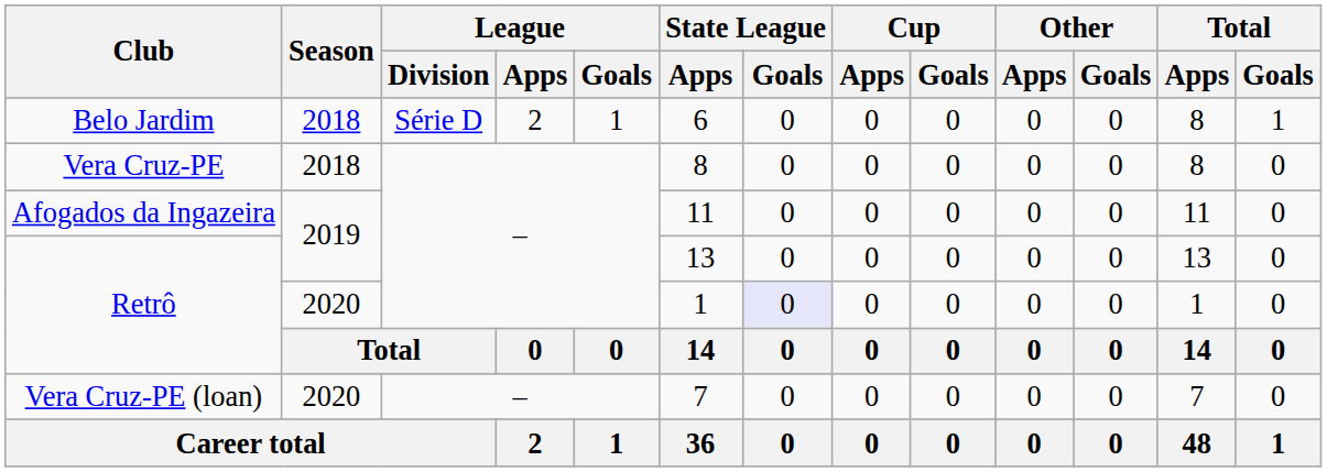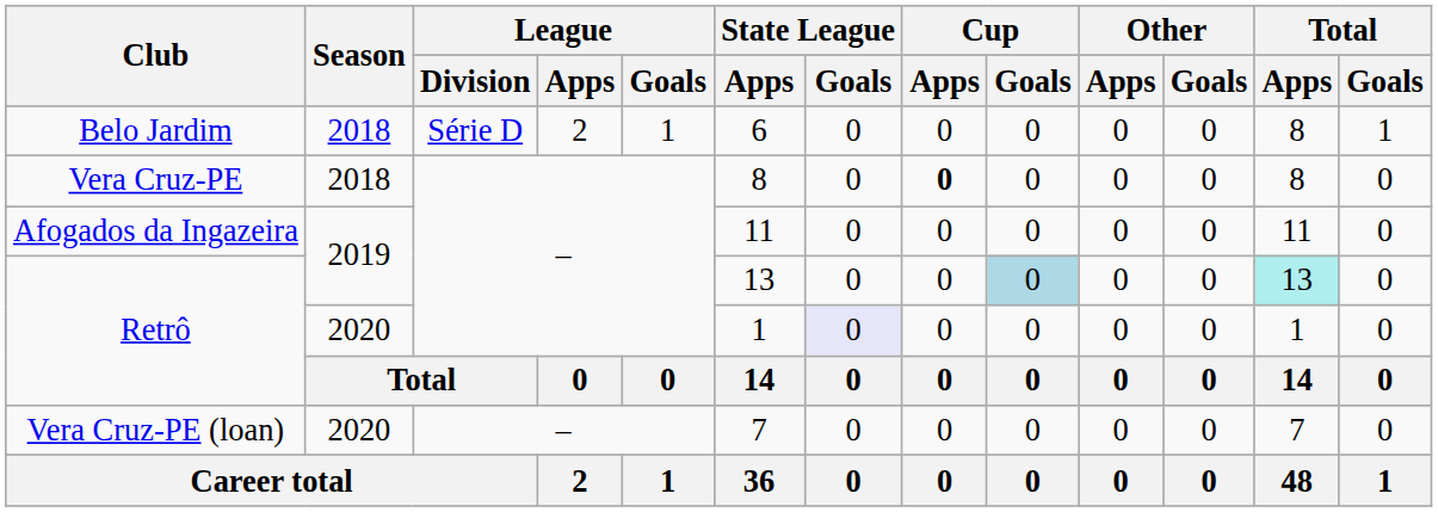Vera Cruz-PE | Cup / Apps: normal -> bold
Retrô / 2019 | Cup / Goals: no background -> lightblue background
Retrô / 2019 | Total / Apps: no background -> paleturquoise background
